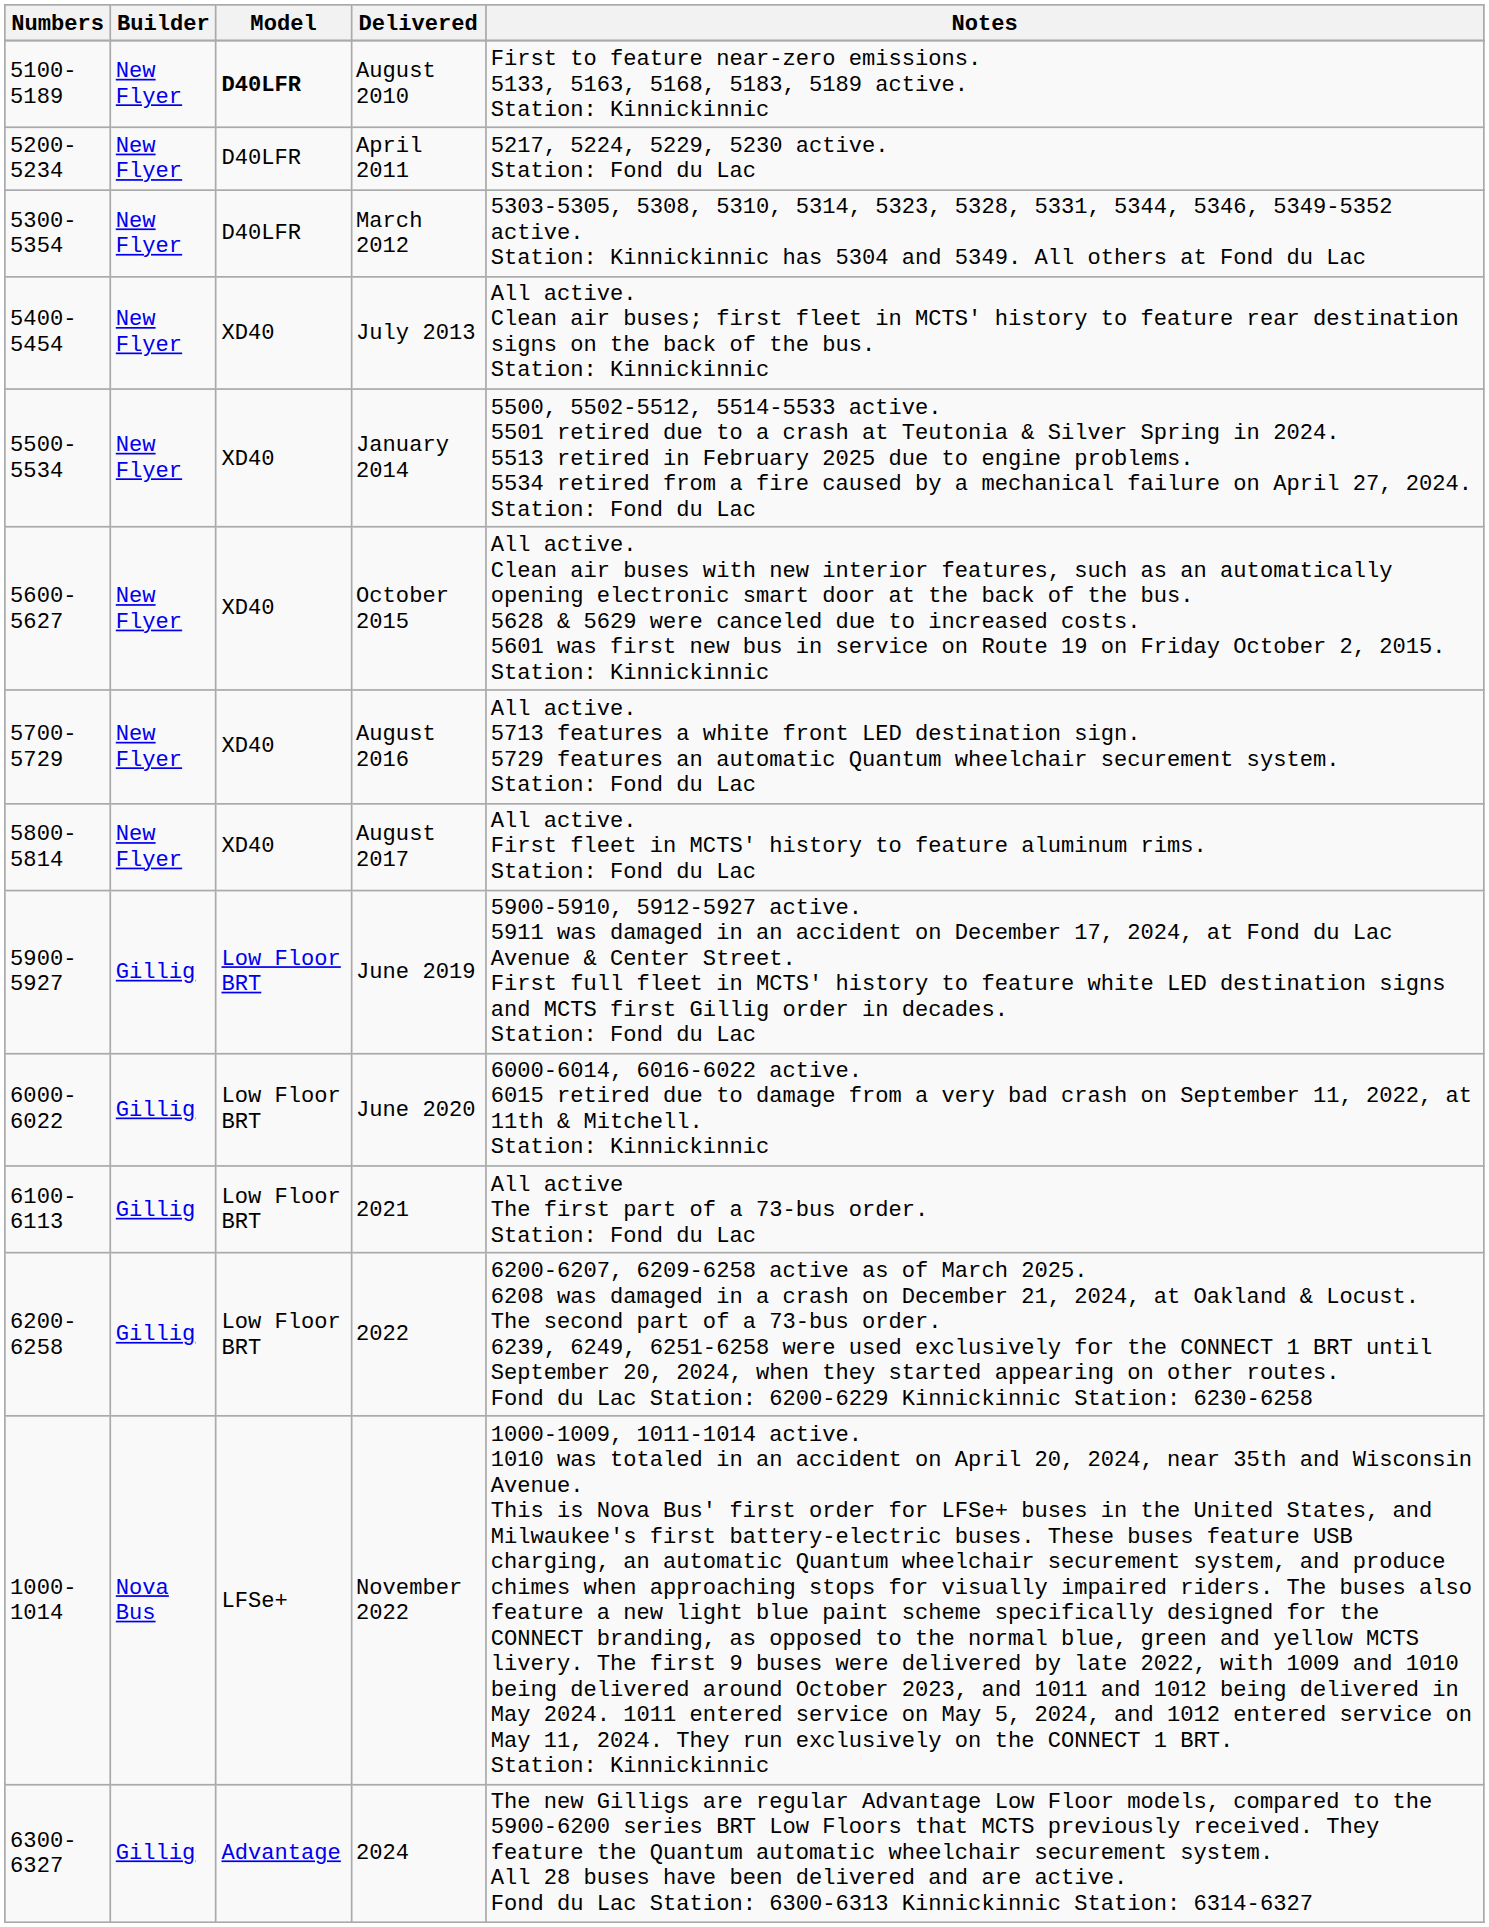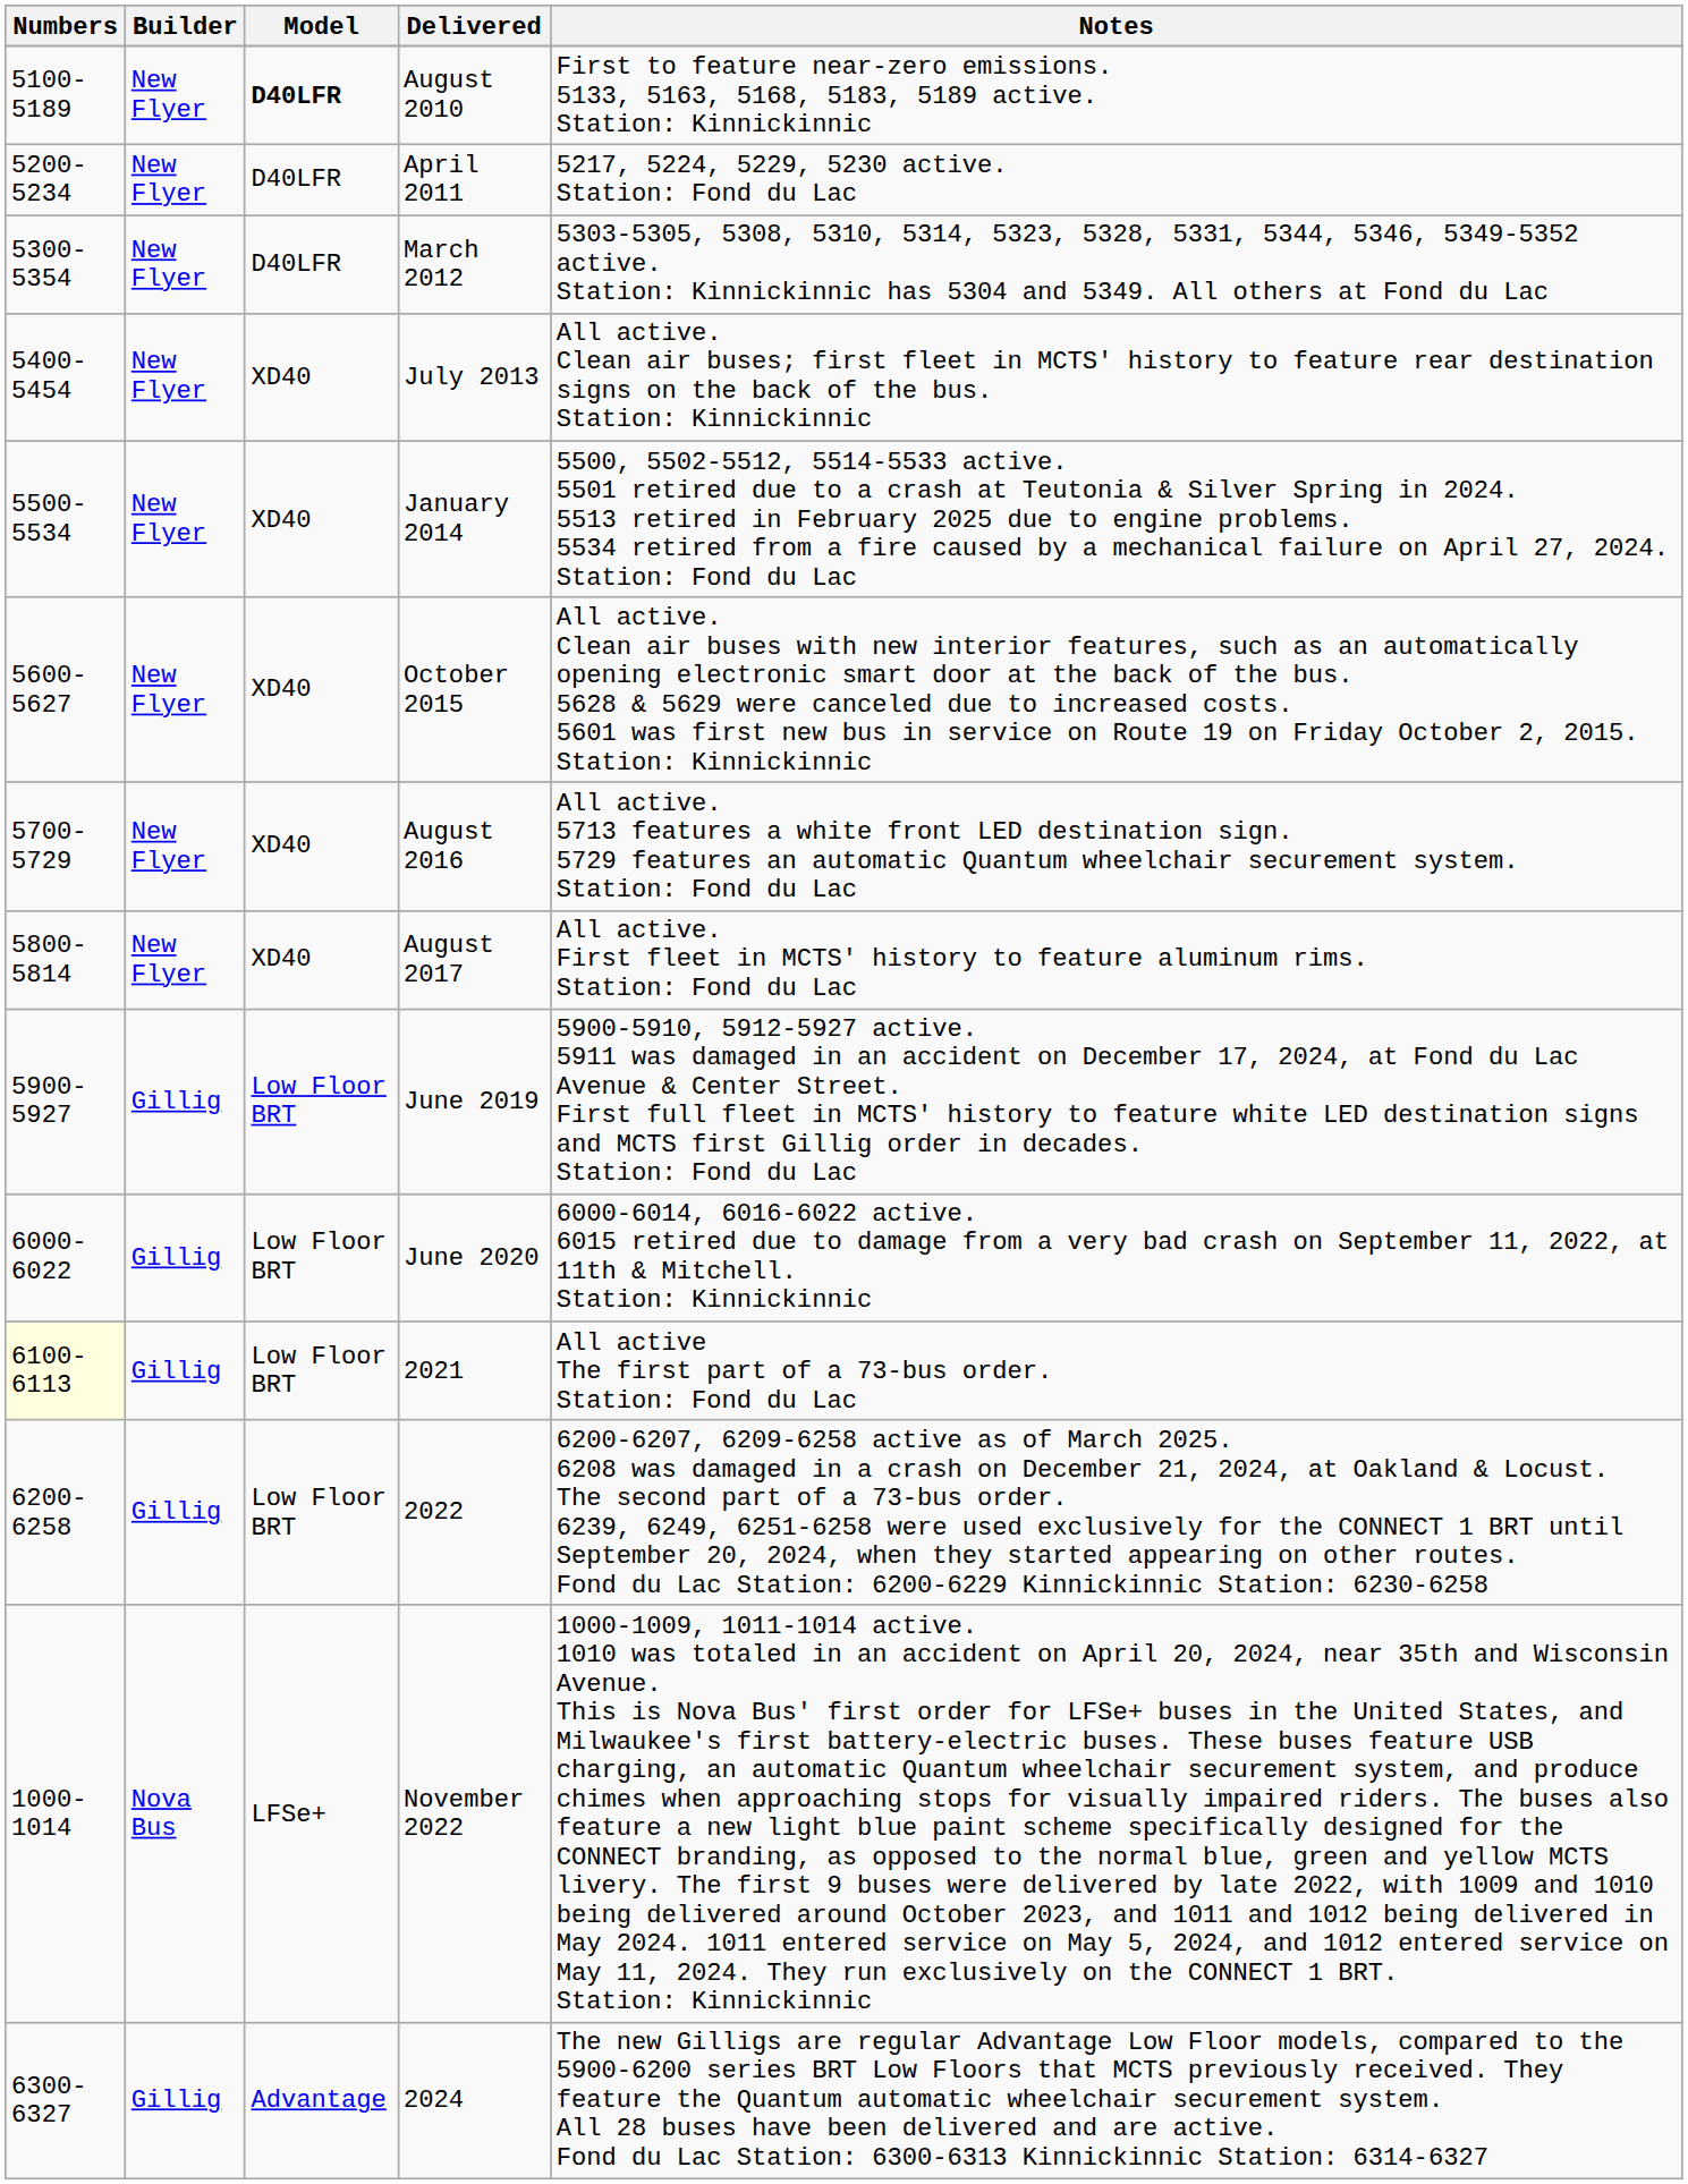2021 | Numbers: no background -> lightyellow background
